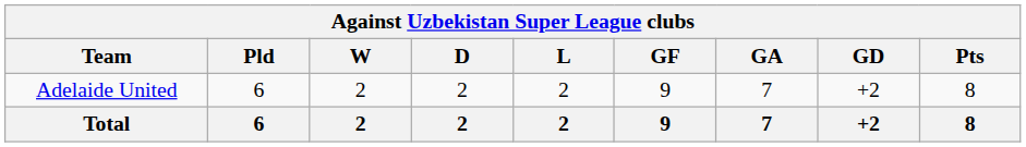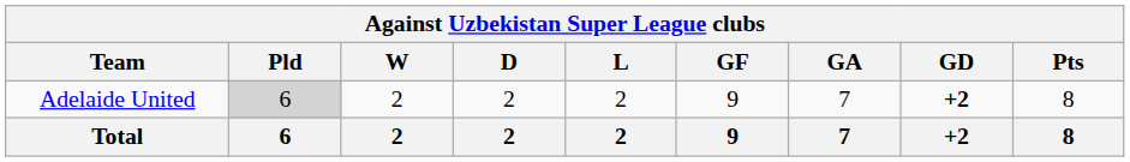Adelaide United | Pld: no background -> lightgrey background
Adelaide United | GD: normal -> bold
